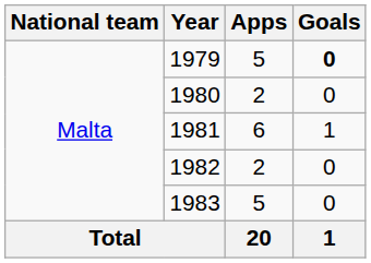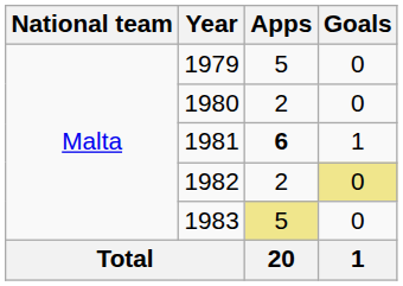1979 | Goals: bold -> normal
1981 | Apps: normal -> bold
1982 | Goals: no background -> khaki background
1983 | Apps: no background -> khaki background
